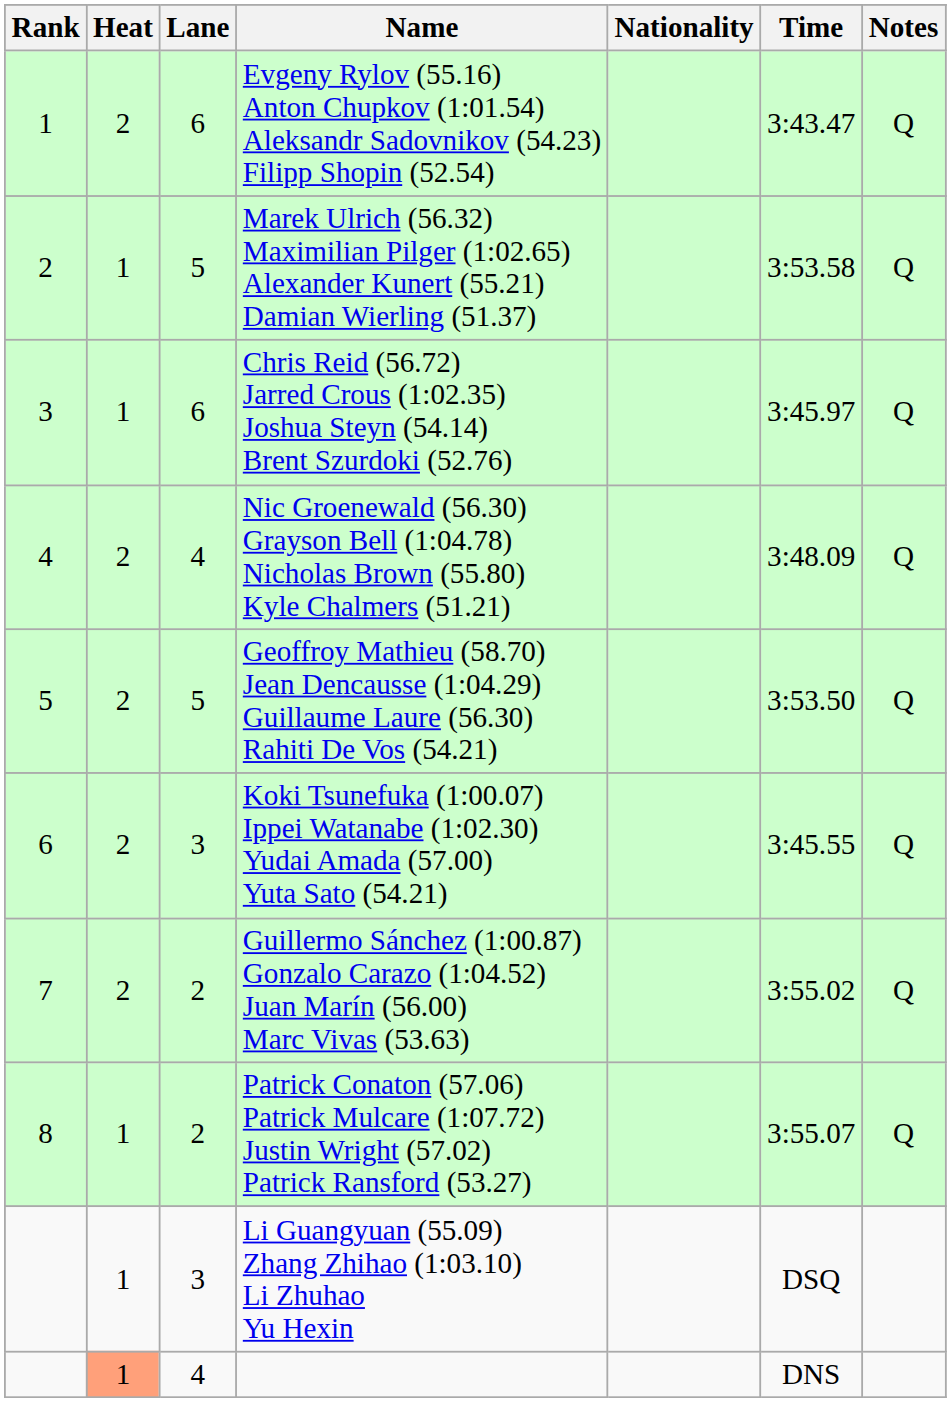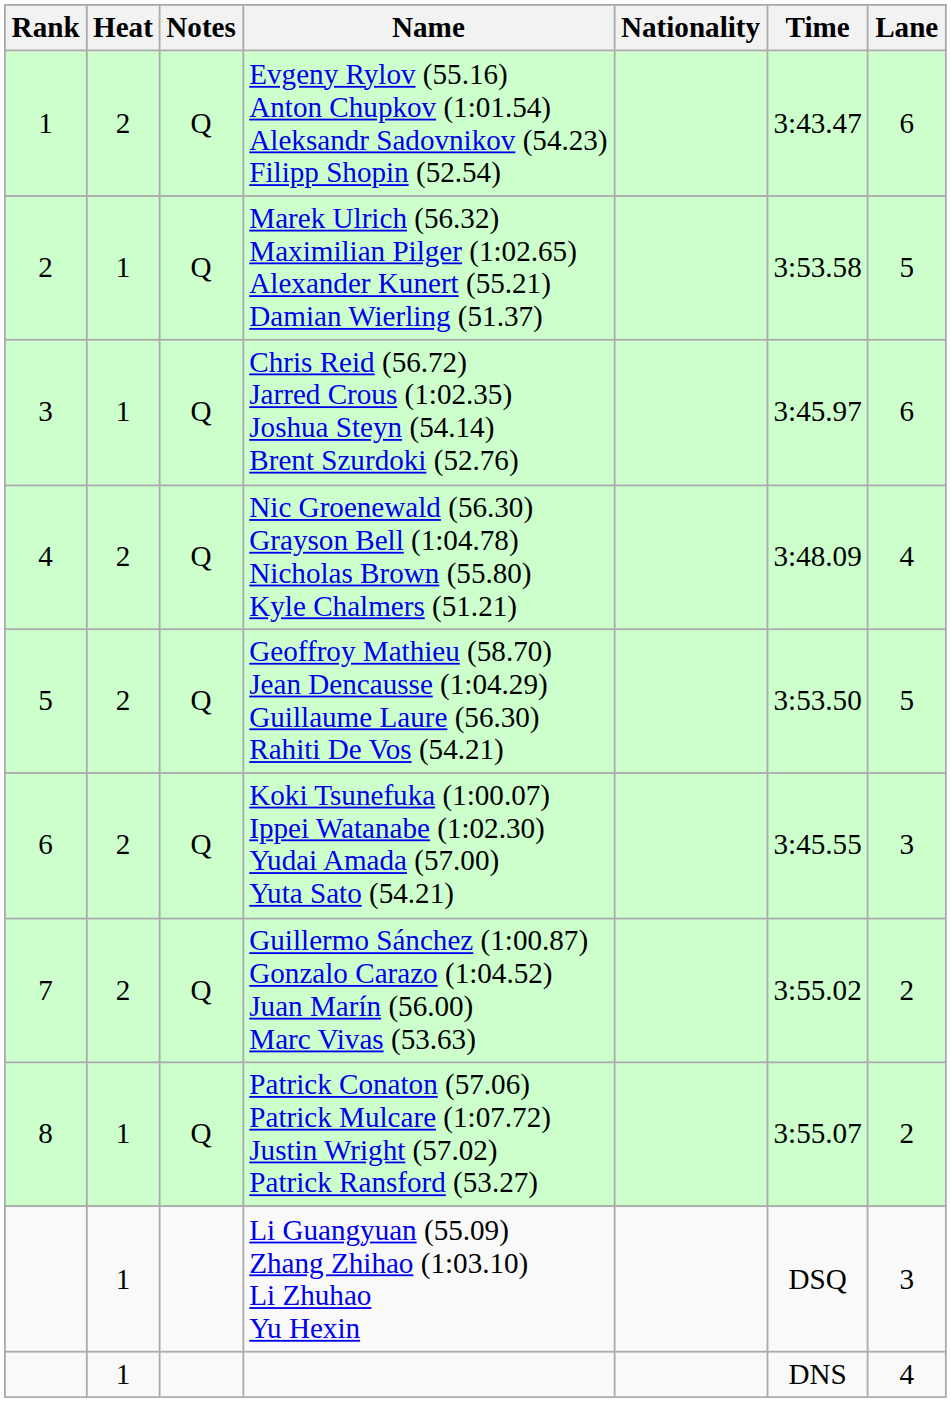columns swapped: Lane <-> Notes
row 11 | Heat: lightsalmon background -> no background
